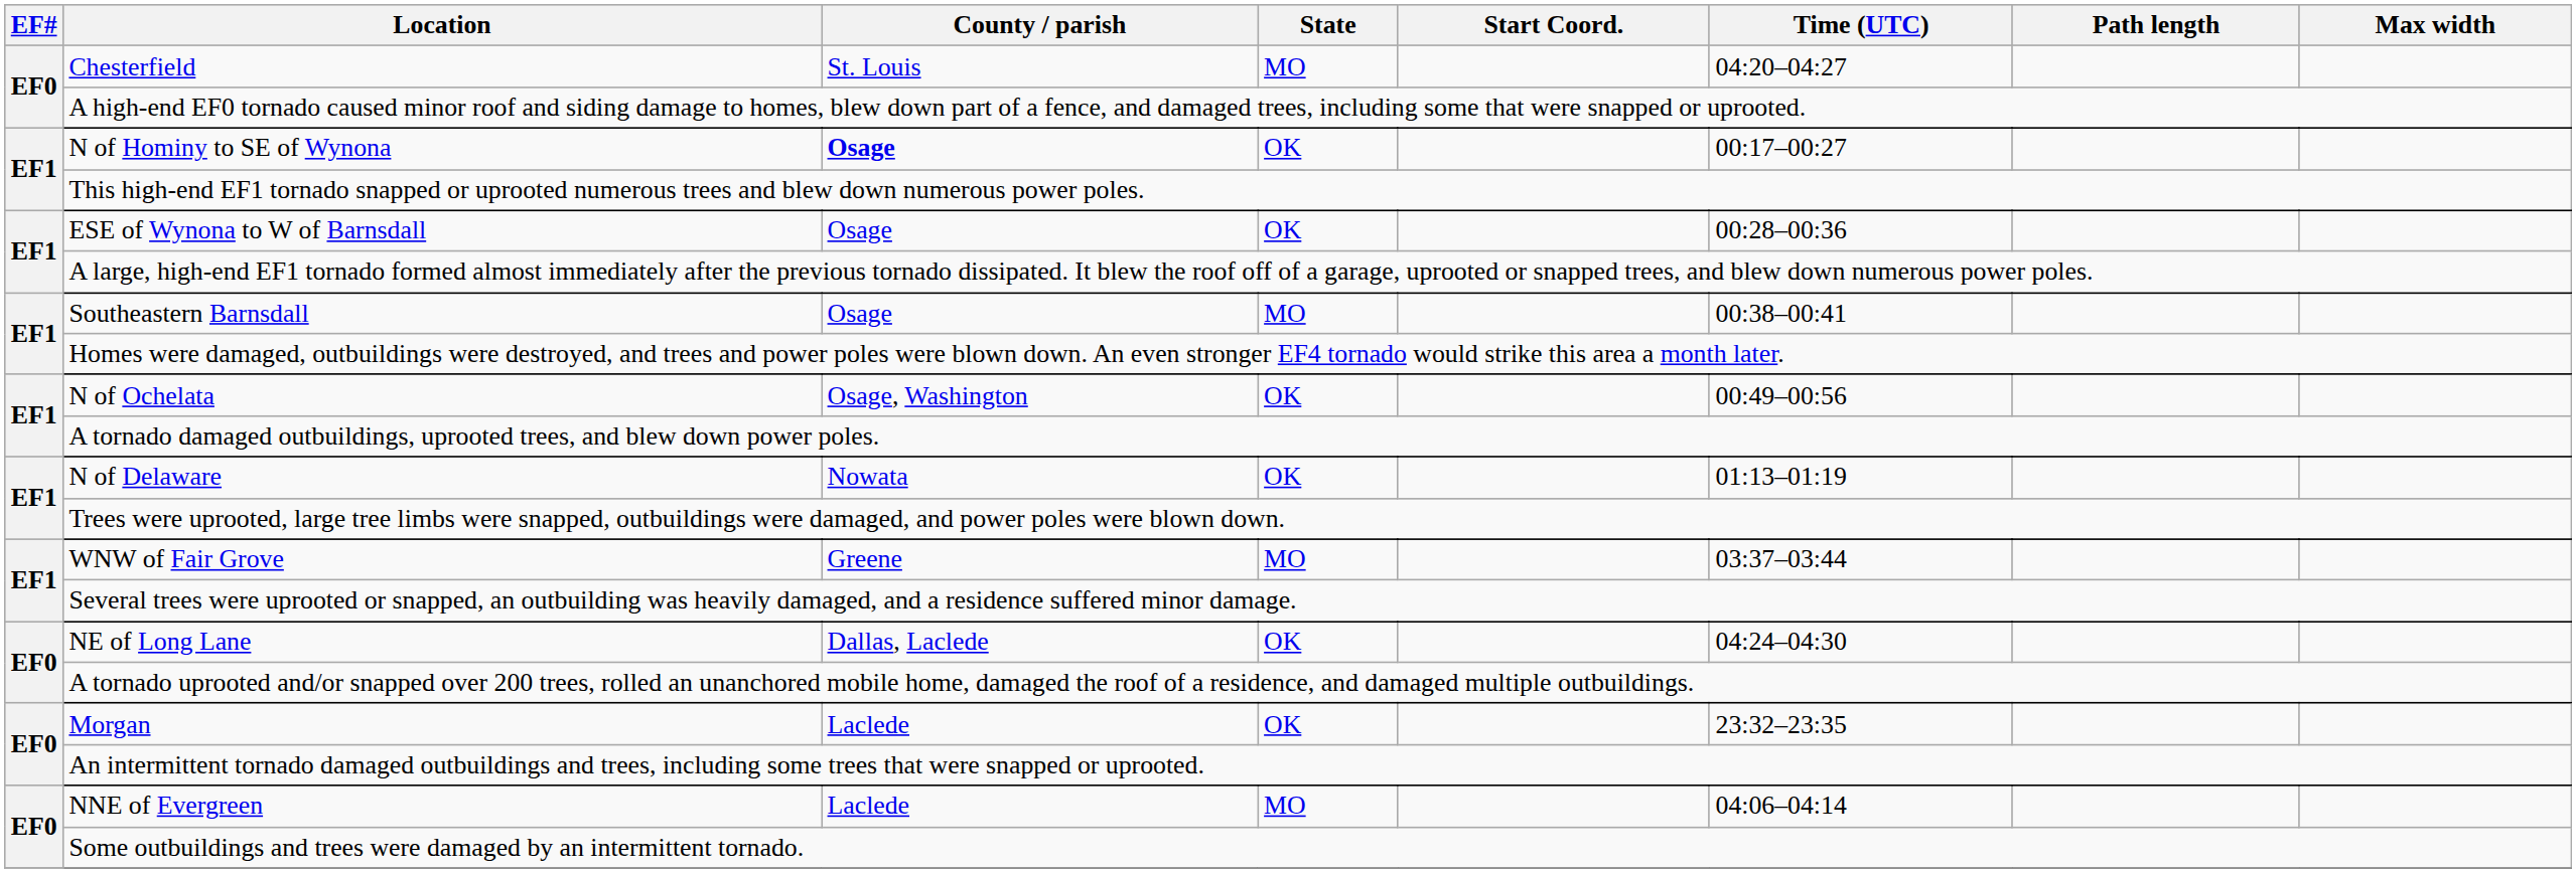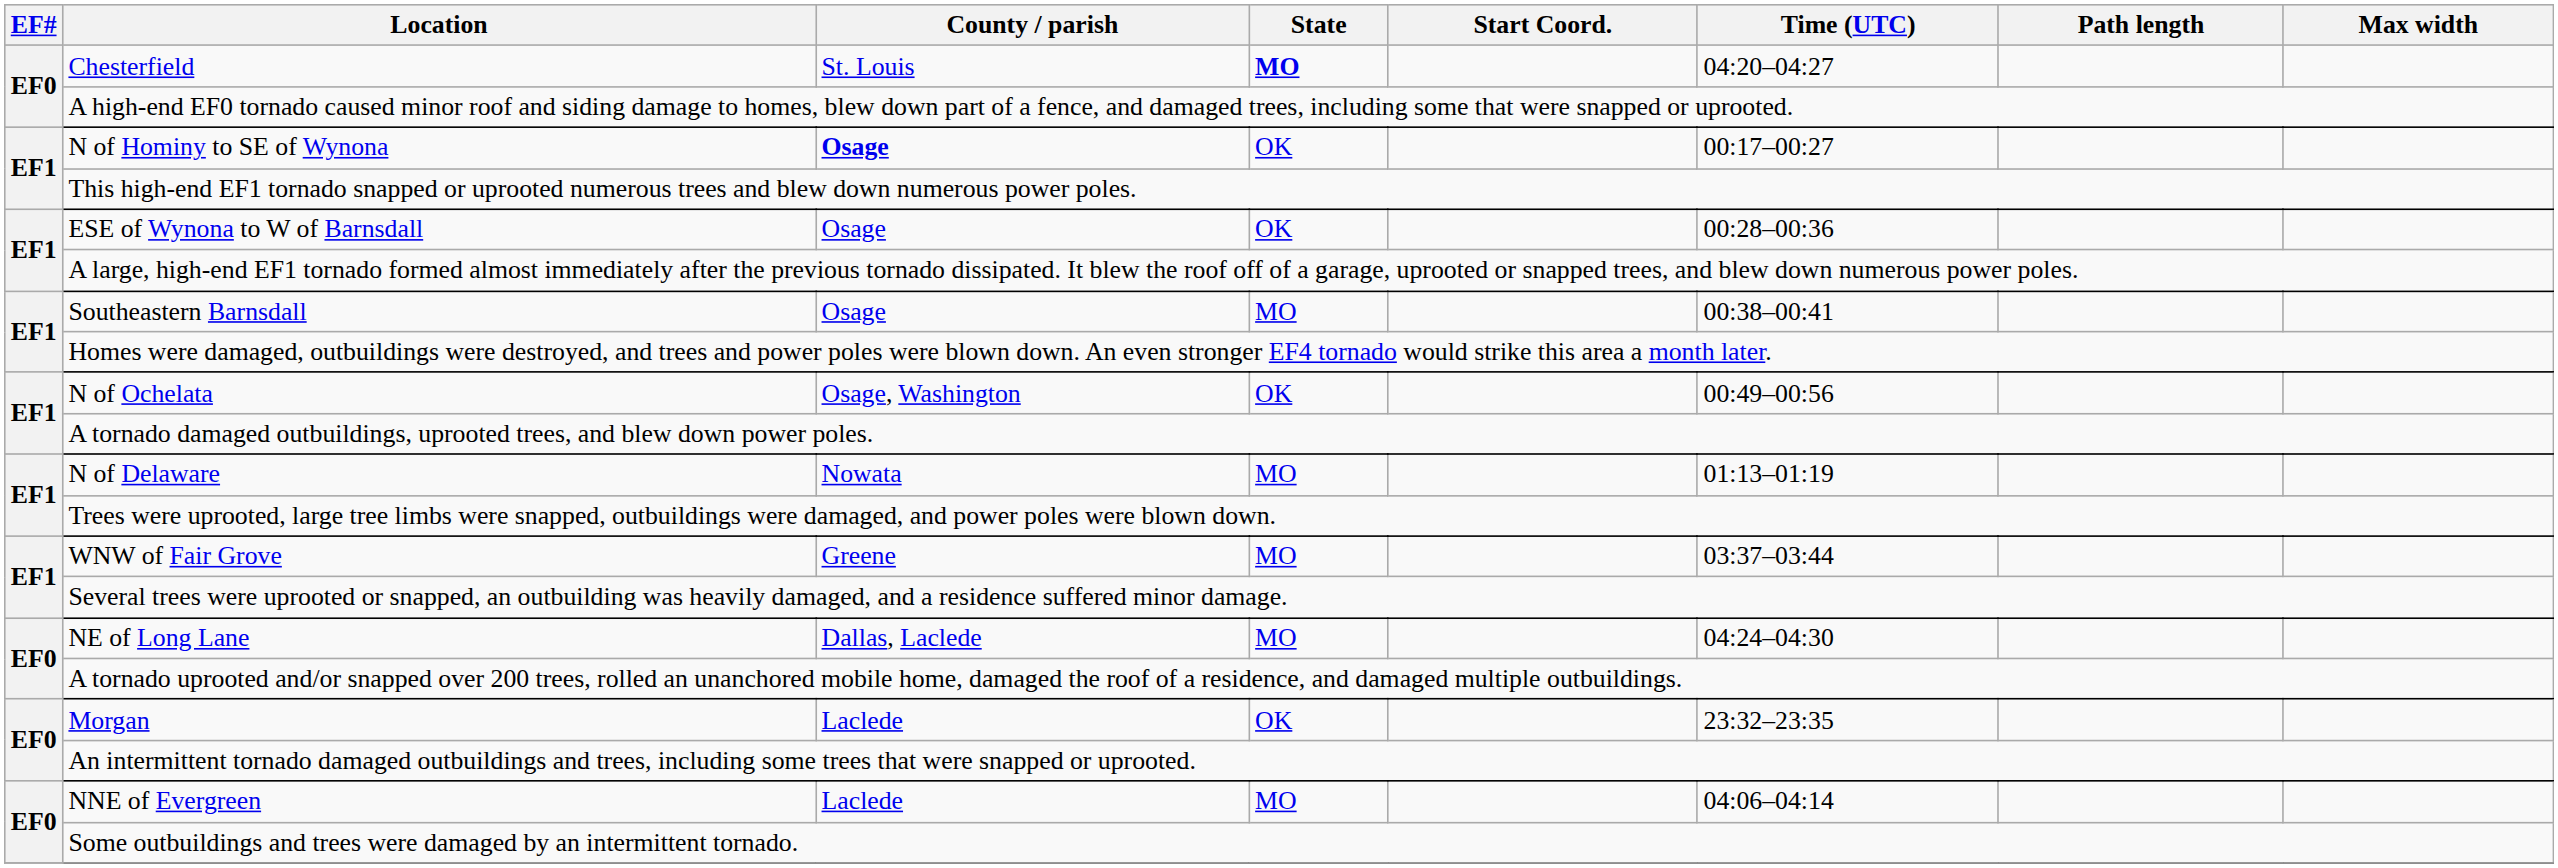Chesterfield | State: normal -> bold
N of Delaware | State: OK -> MO
NE of Long Lane | State: OK -> MO
